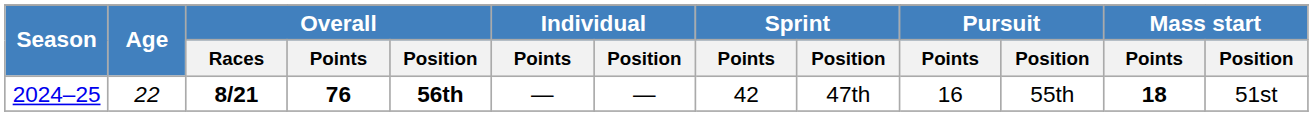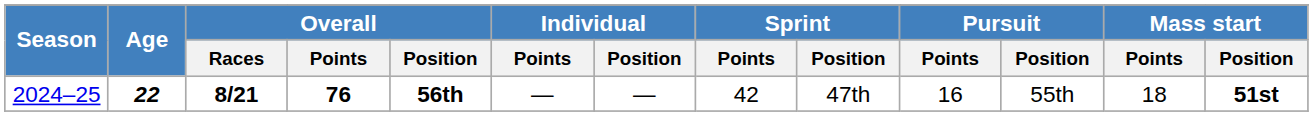2024–25 | Age: normal -> bold
2024–25 | Mass start / Points: bold -> normal
2024–25 | Mass start / Position: normal -> bold
